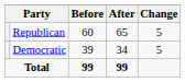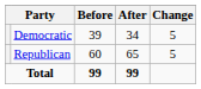rows swapped: Republican <-> Democratic
